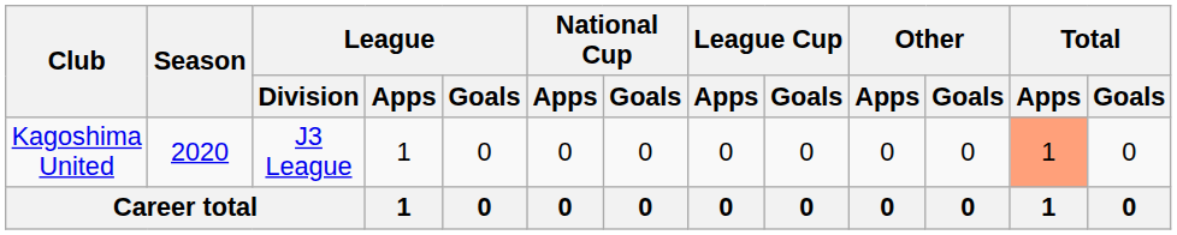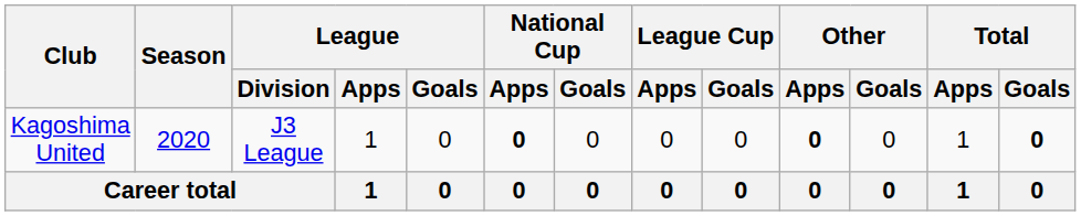Kagoshima United | National Cup / Apps: normal -> bold
Kagoshima United | Other / Apps: normal -> bold
Kagoshima United | Total / Apps: lightsalmon background -> no background
Kagoshima United | Total / Goals: normal -> bold
